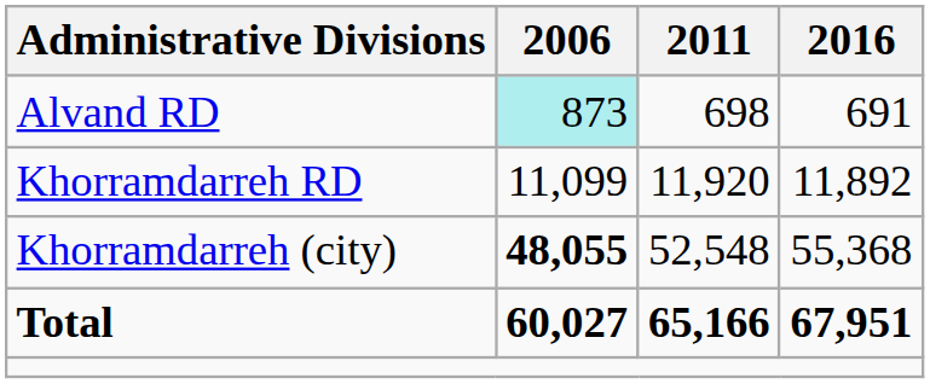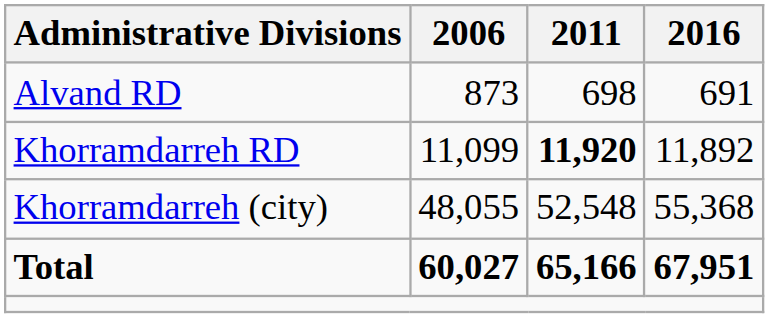Alvand RD | 2006: paleturquoise background -> no background
Khorramdarreh RD | 2011: normal -> bold
Khorramdarreh (city) | 2006: bold -> normal
